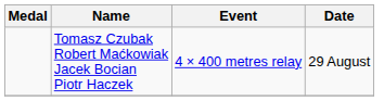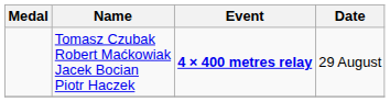Tomasz Czubak Robert Maćkowiak Jacek Bocian Piotr Haczek | Event: normal -> bold
